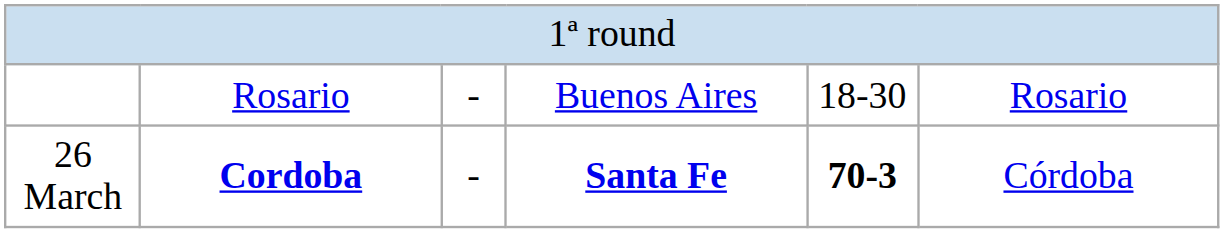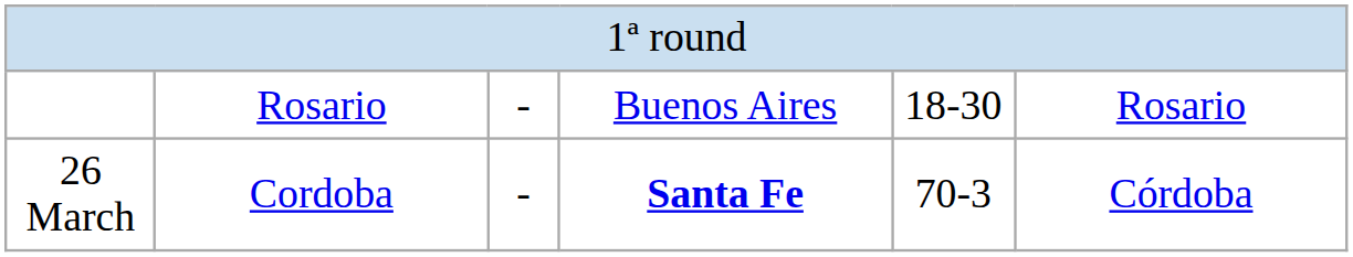26 March | column 2: bold -> normal
26 March | column 5: bold -> normal
